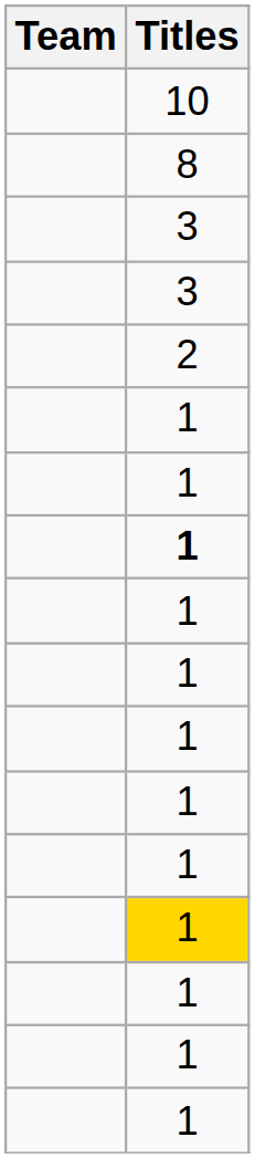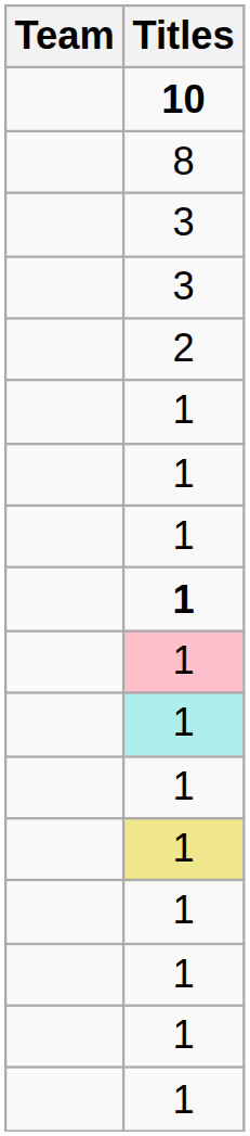row 2 | Titles: normal -> bold
row 9 | Titles: bold -> normal
row 10 | Titles: normal -> bold
row 11 | Titles: no background -> pink background
row 12 | Titles: no background -> paleturquoise background
row 14 | Titles: no background -> khaki background
row 15 | Titles: gold background -> no background
